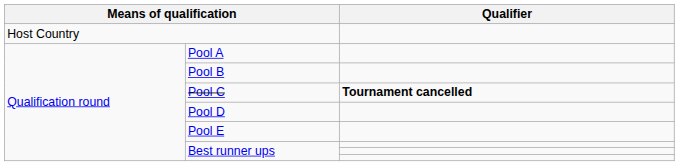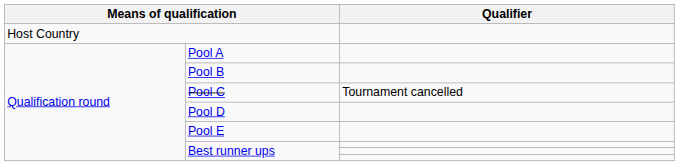Pool C | Qualifier: bold -> normal
